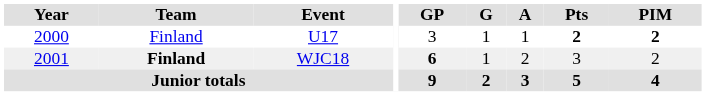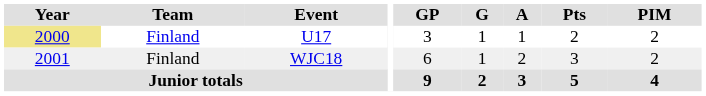U17 | Year: no background -> khaki background
U17 | Pts: bold -> normal
U17 | PIM: bold -> normal
WJC18 | Team: bold -> normal
WJC18 | GP: bold -> normal
